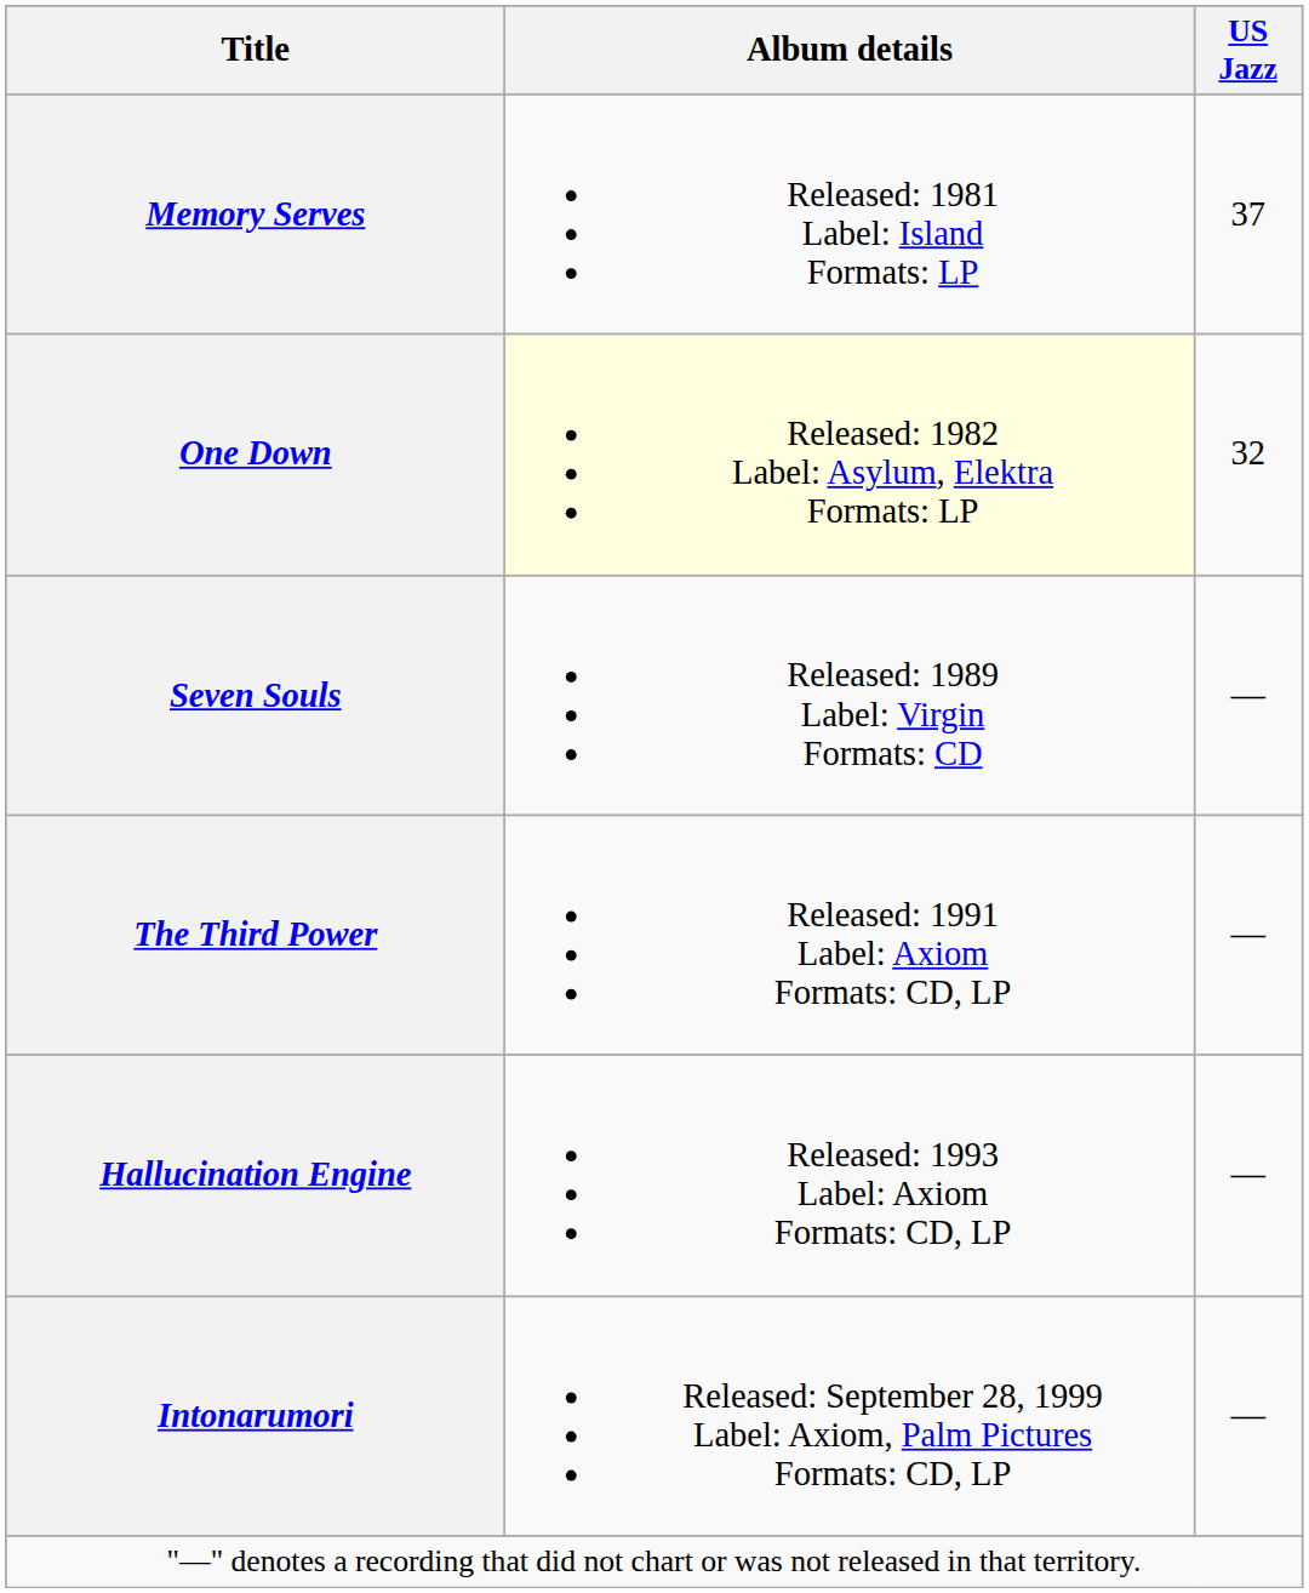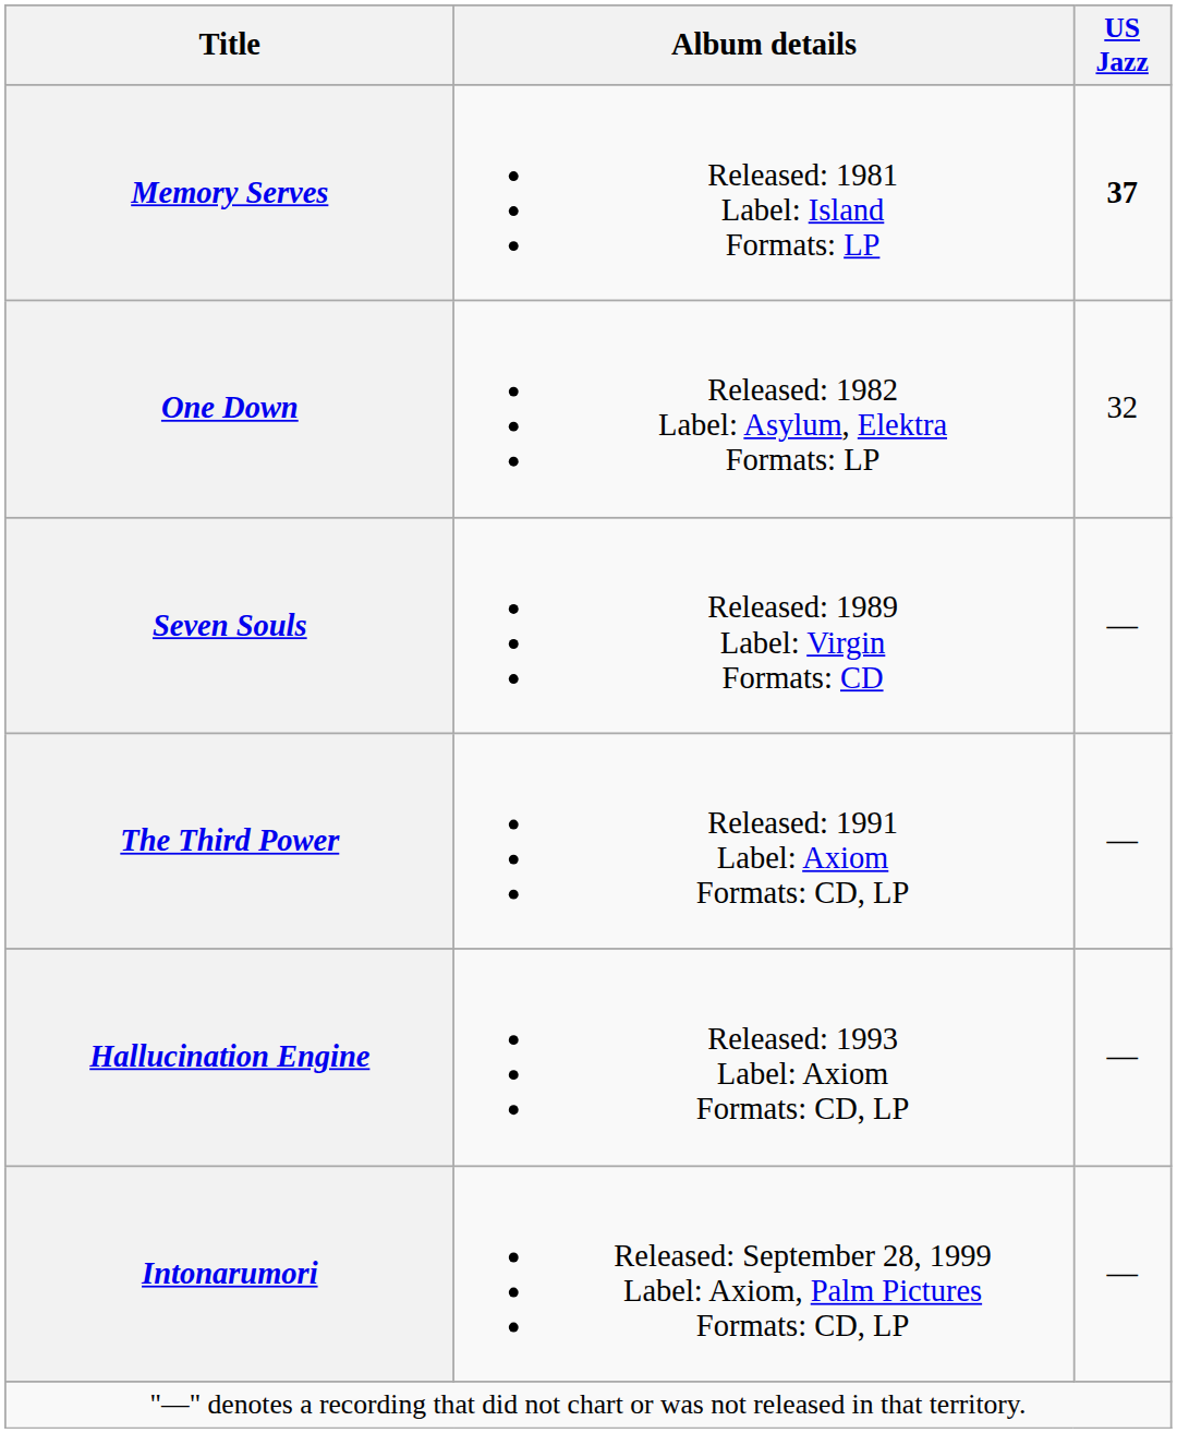Memory Serves | US Jazz: normal -> bold
One Down | Album details: lightyellow background -> no background
